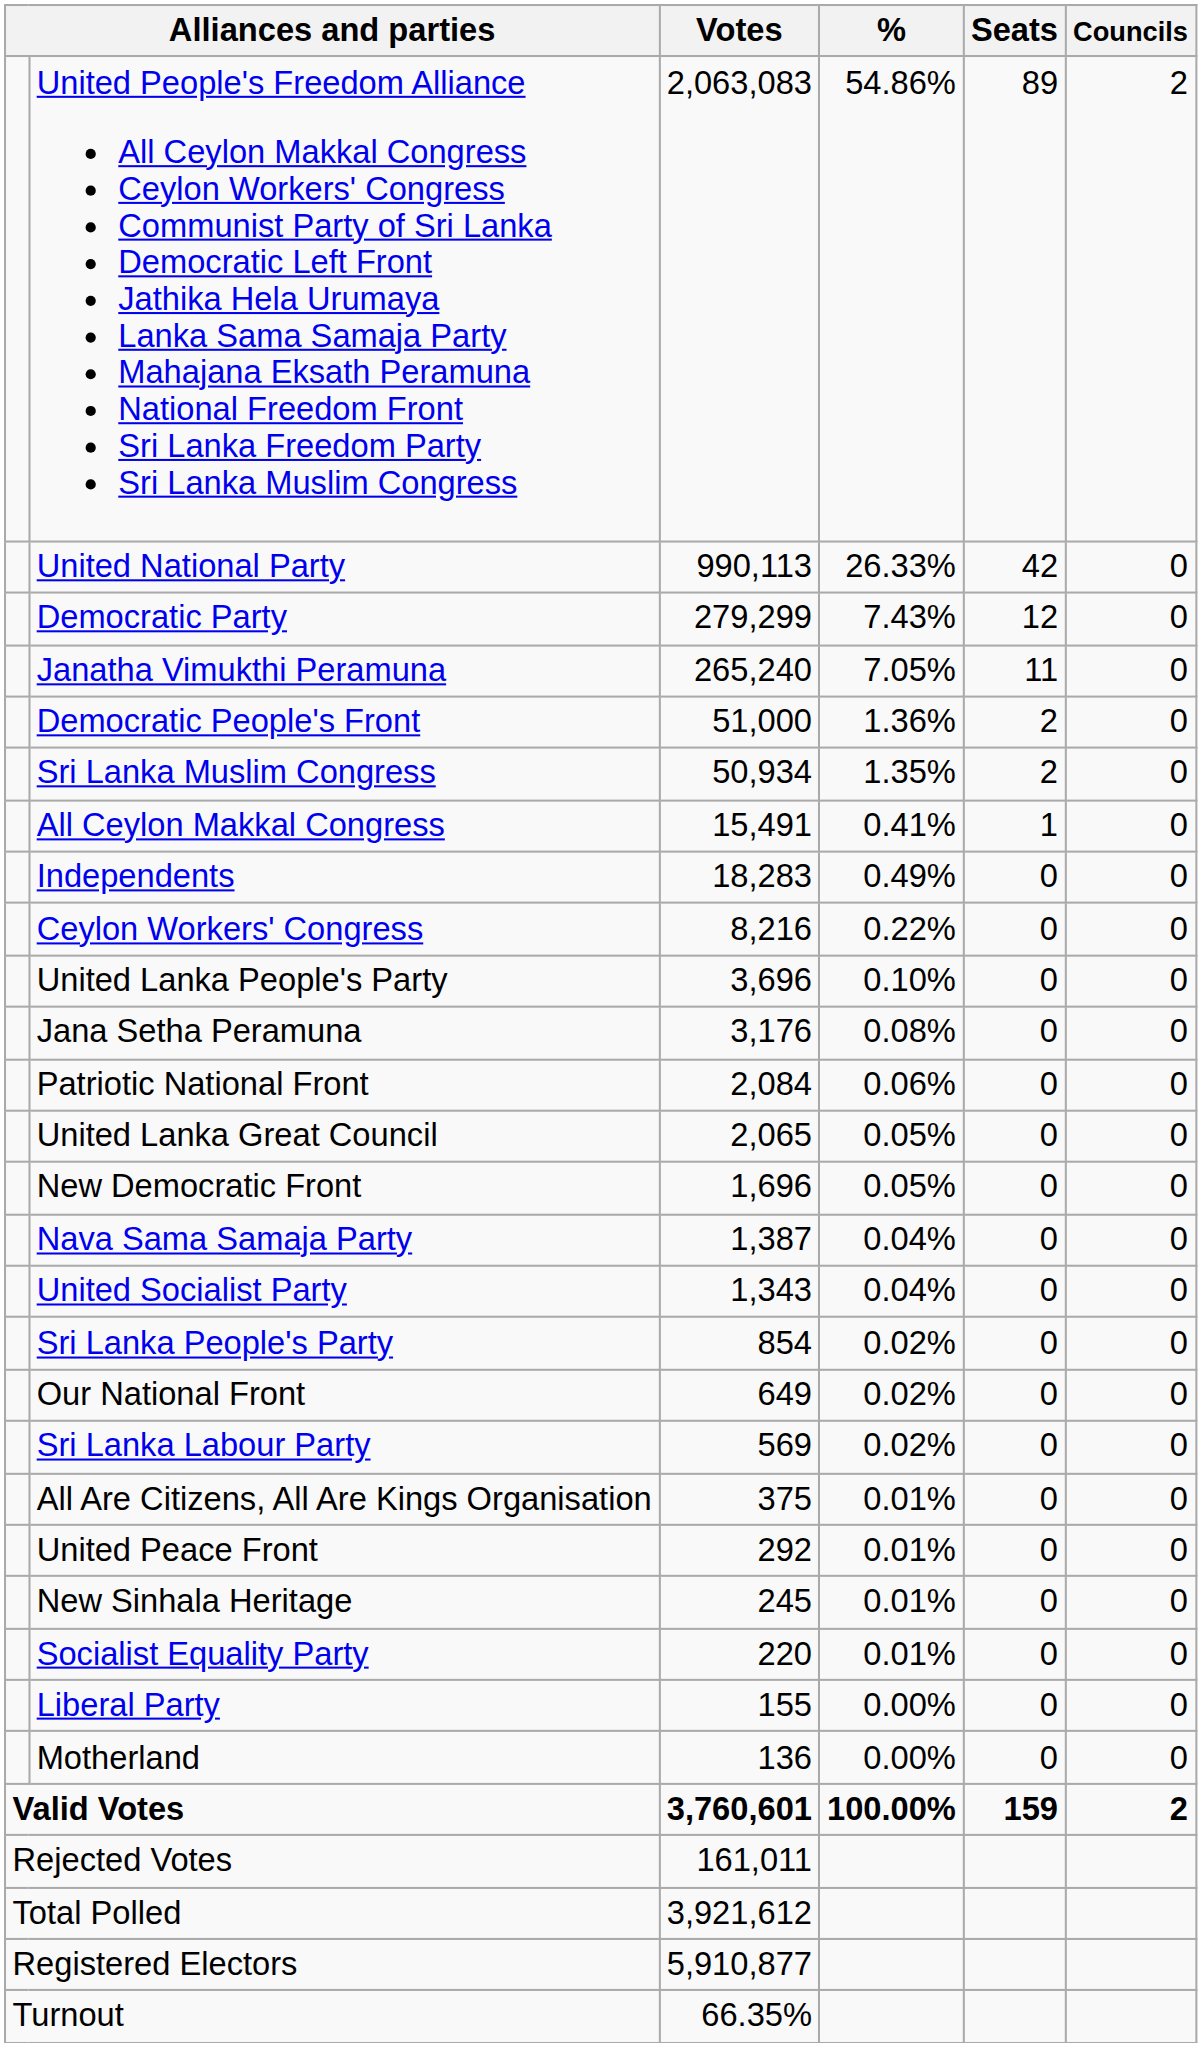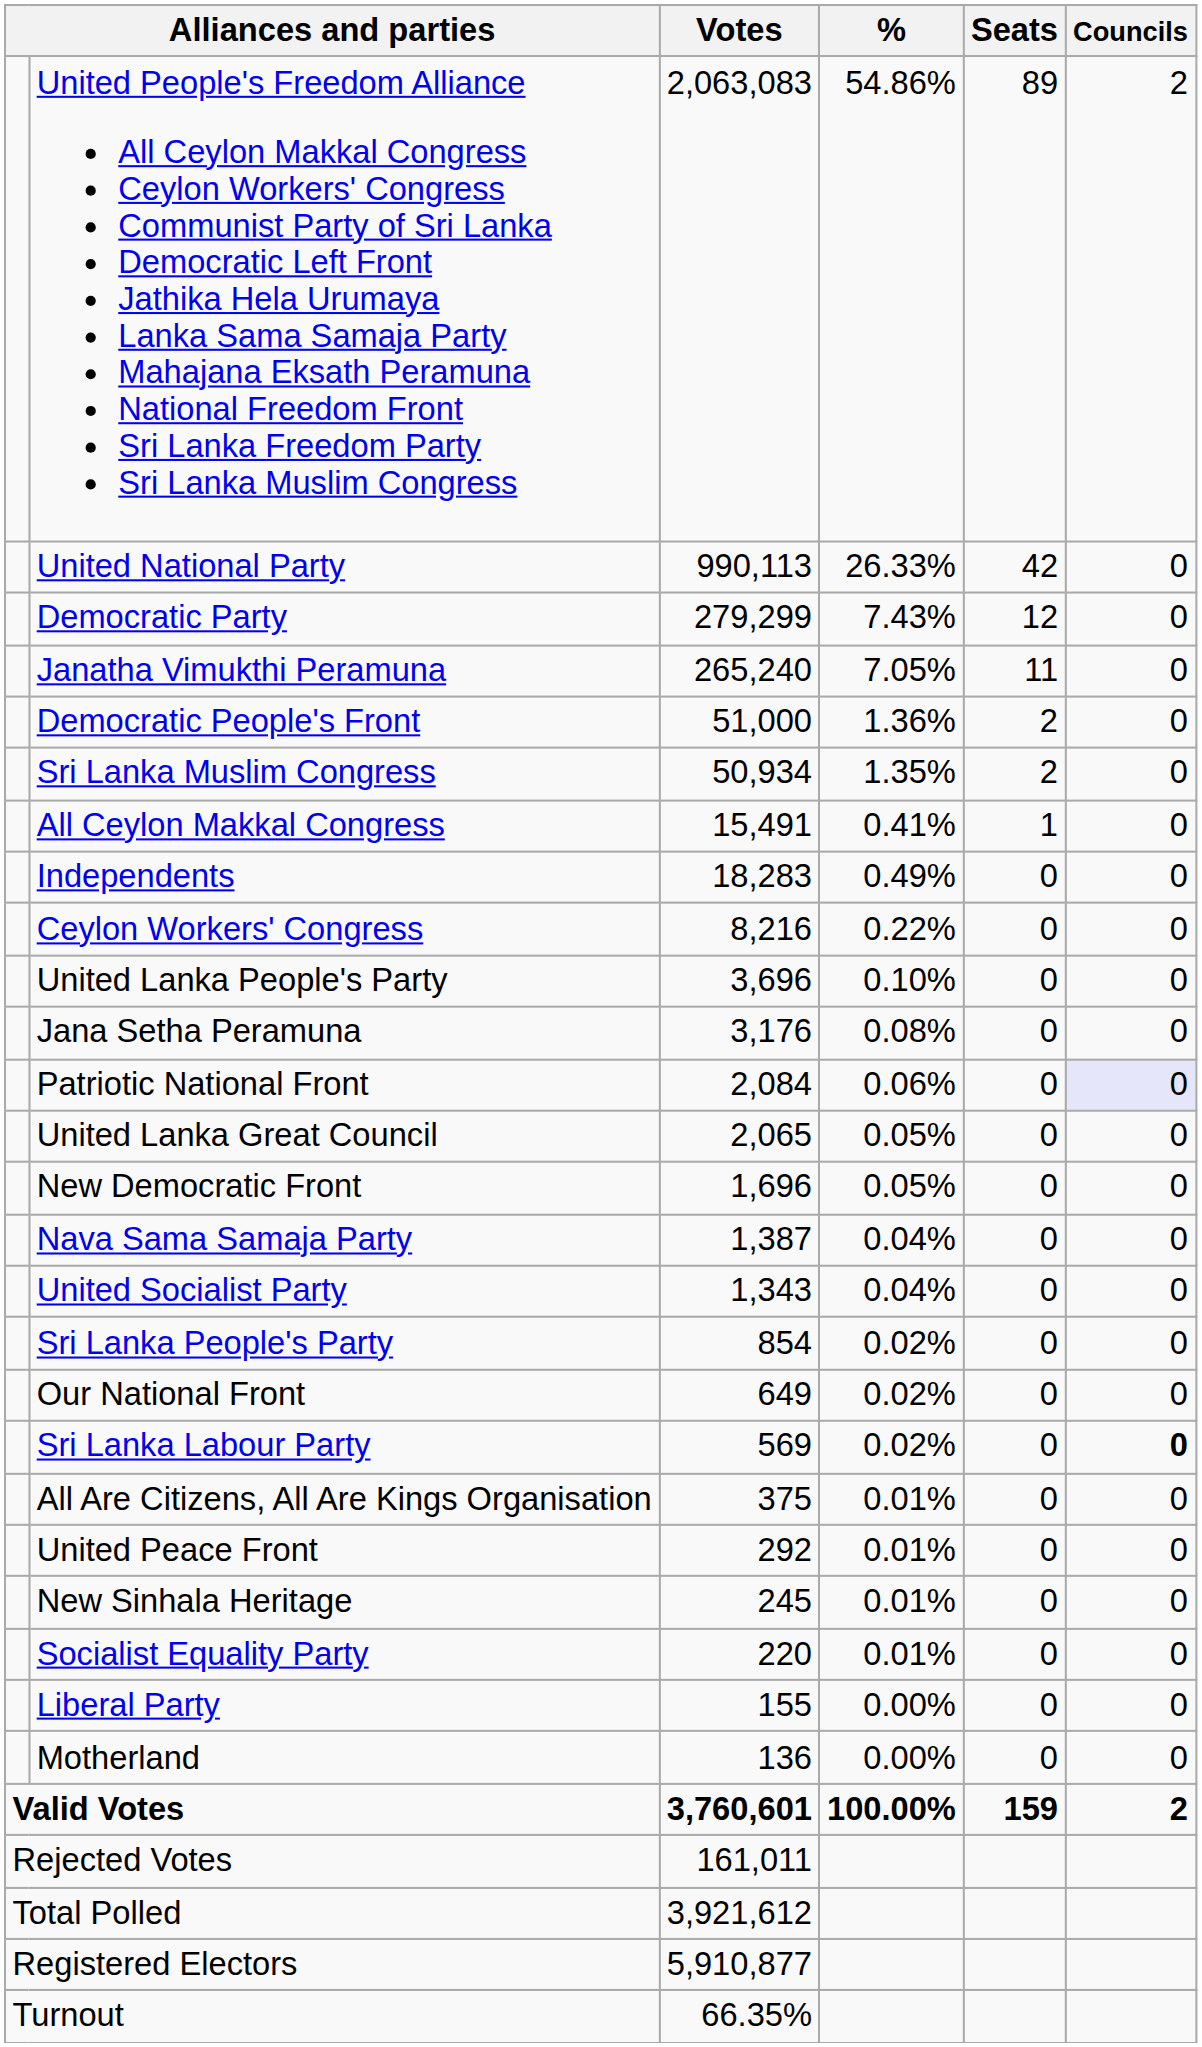Patriotic National Front | Councils: no background -> lavender background
Sri Lanka Labour Party | Councils: normal -> bold
